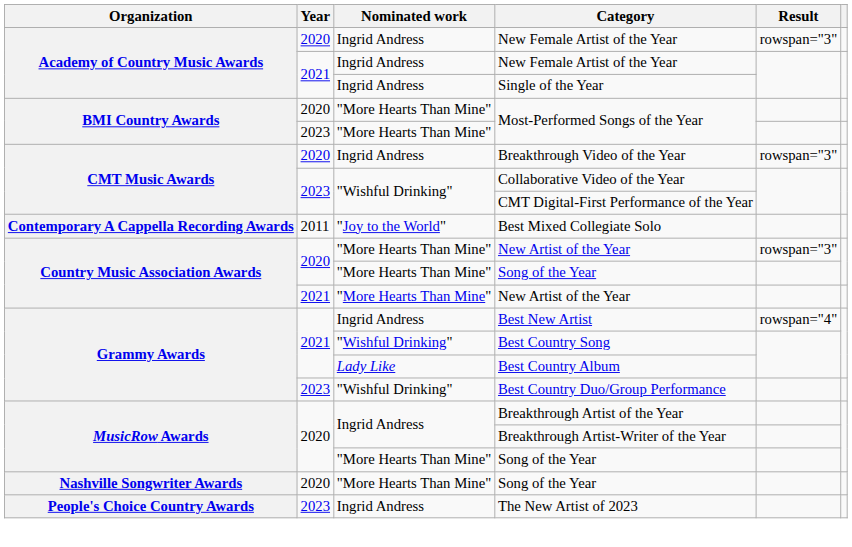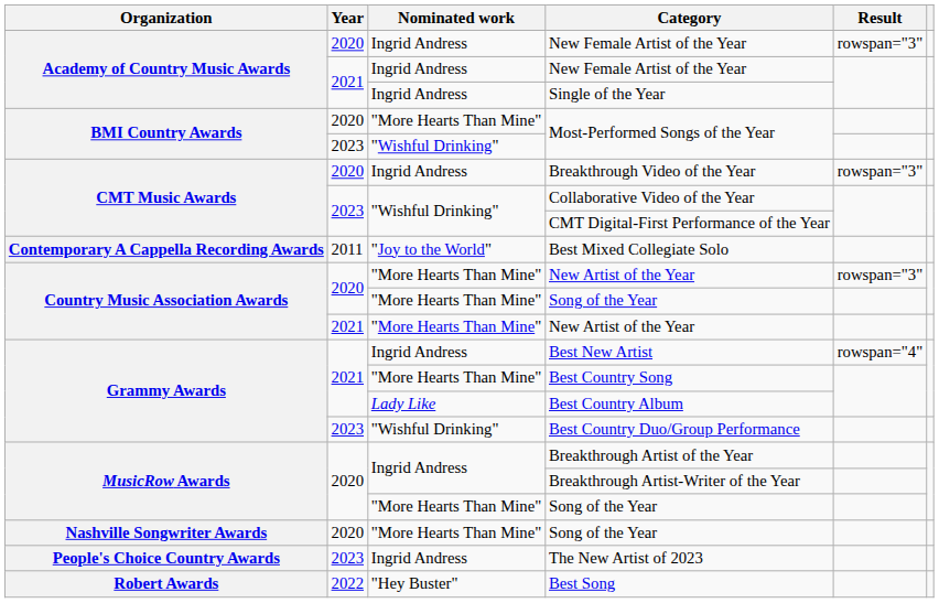2023 / Most-Performed Songs of the Year | Nominated work: "More Hearts Than Mine" -> "Wishful Drinking"
Best Country Song | Nominated work: "Wishful Drinking" -> "More Hearts Than Mine"
+ row: Robert Awards | 2022 | "Hey Buster" | Best Song
